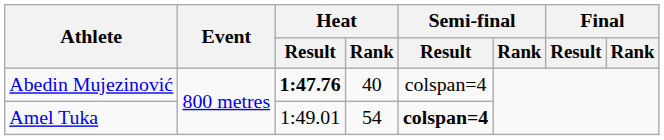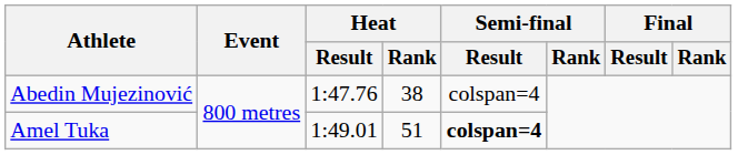Abedin Mujezinović | Heat / Result: bold -> normal
Abedin Mujezinović | Heat / Rank: 40 -> 38
Amel Tuka | Heat / Rank: 54 -> 51
